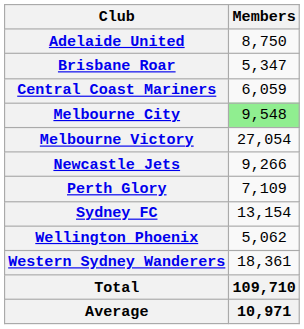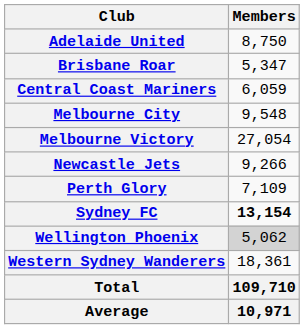Melbourne City | Members: lightgreen background -> no background
Sydney FC | Members: normal -> bold
Wellington Phoenix | Members: no background -> lightgrey background
